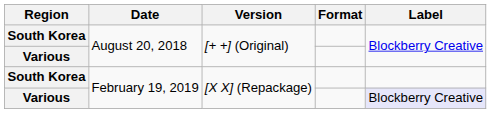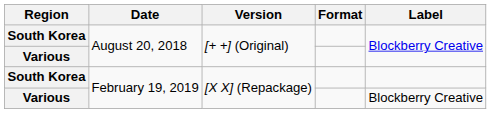Various / February 19, 2019 | Label: lavender background -> no background
